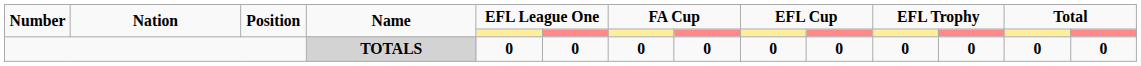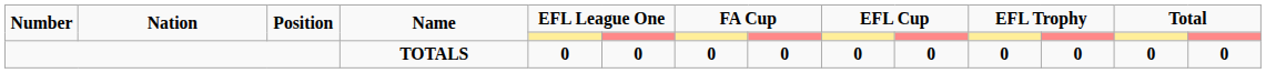TOTALS | Name: lightgrey background -> no background
